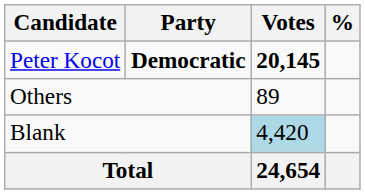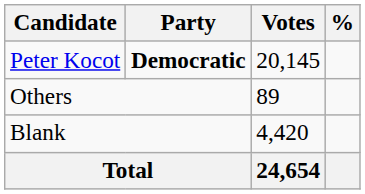Peter Kocot | Votes: bold -> normal
Blank | Votes: lightblue background -> no background
